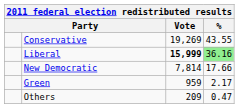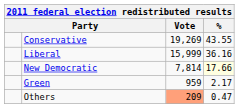Liberal | Vote: bold -> normal
Liberal | %: lightgreen background -> no background
New Democratic | %: no background -> lightyellow background
Others | Vote: no background -> lightsalmon background
